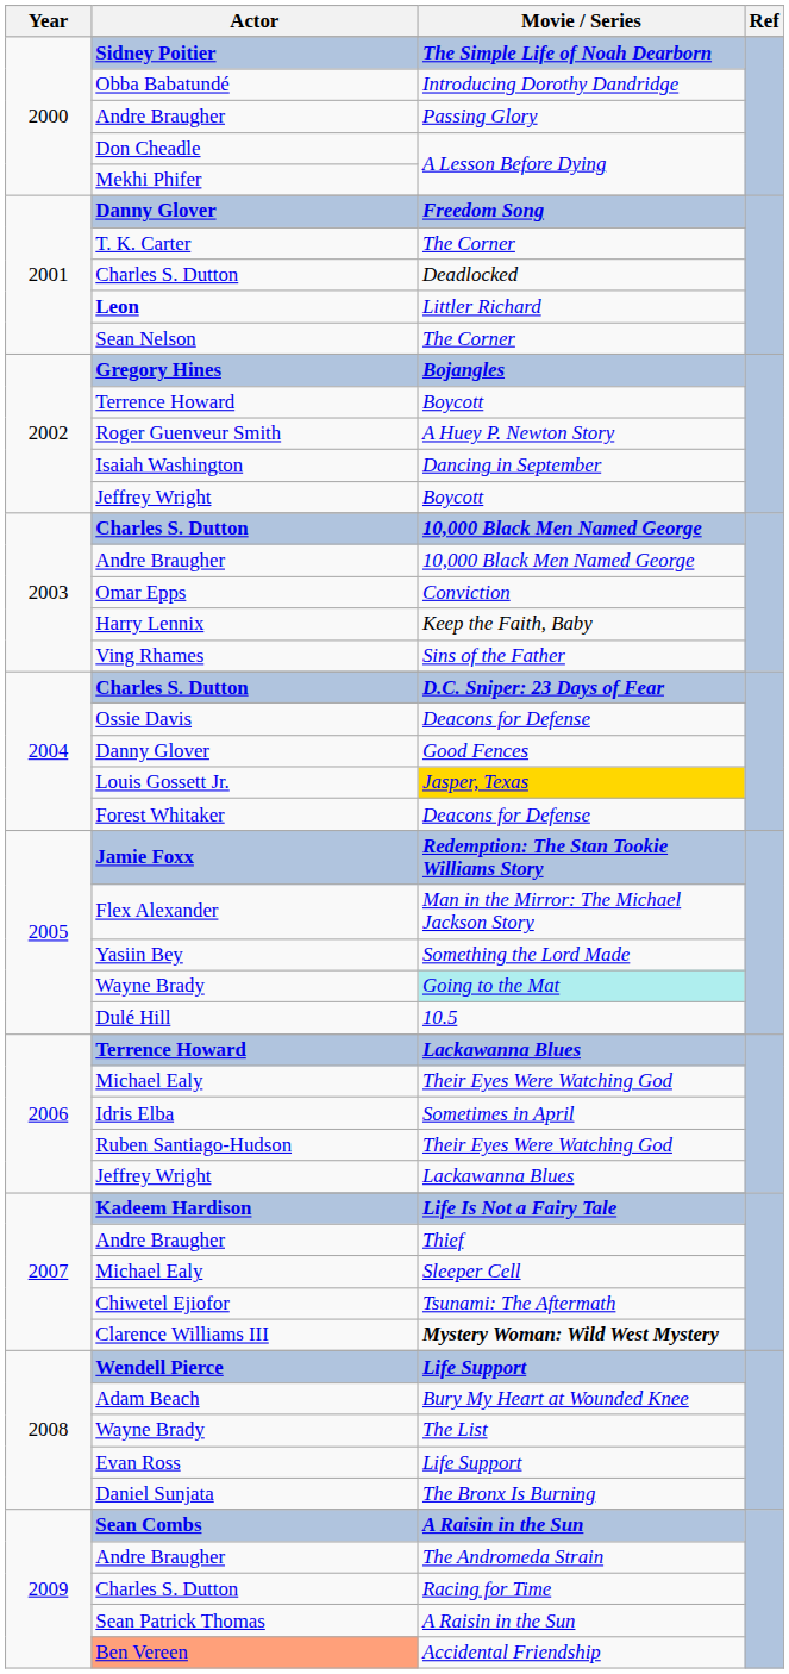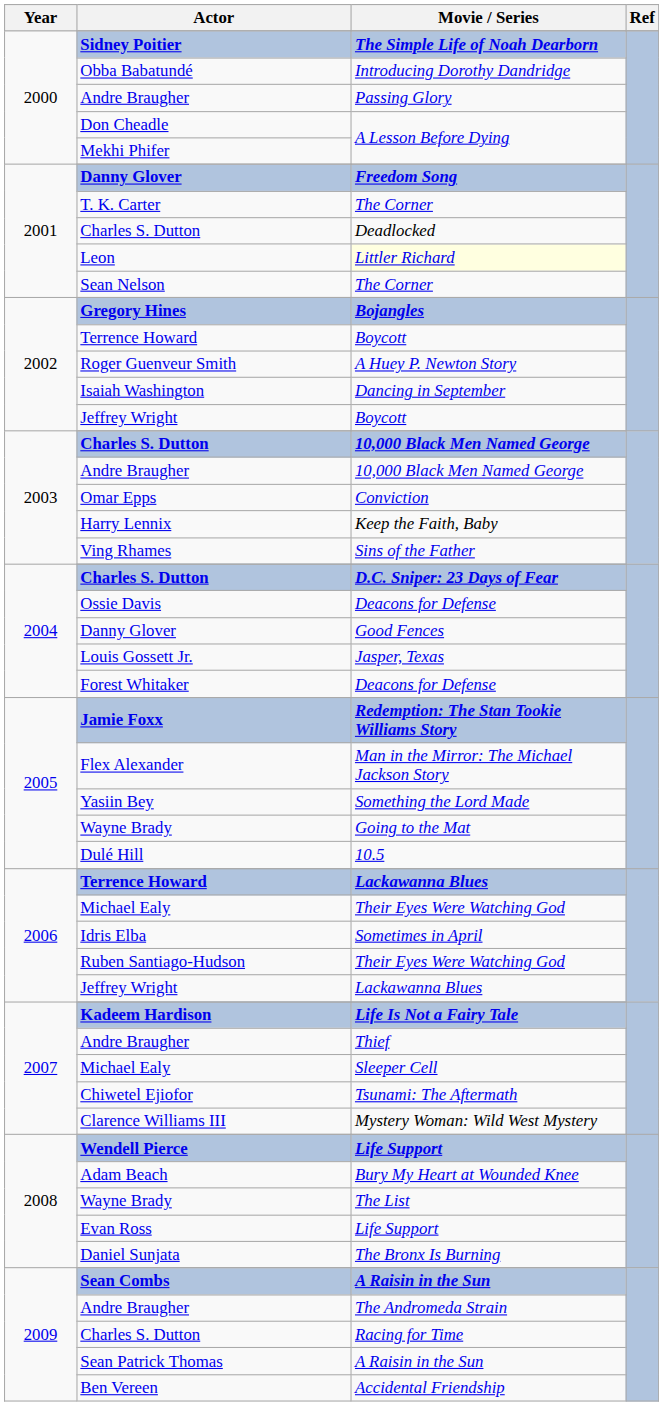Littler Richard | Actor: bold -> normal
Littler Richard | Movie / Series: no background -> lightyellow background
Jasper, Texas | Movie / Series: gold background -> no background
Going to the Mat | Movie / Series: paleturquoise background -> no background
Mystery Woman: Wild West Mystery | Movie / Series: bold -> normal
Accidental Friendship | Actor: lightsalmon background -> no background
